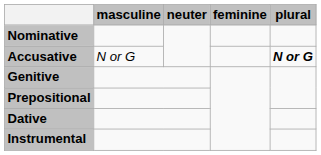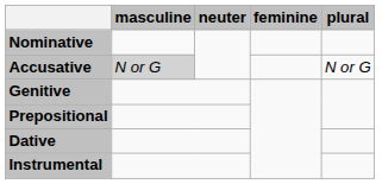Accusative | masculine: no background -> lightgrey background
Accusative | plural: bold -> normal
